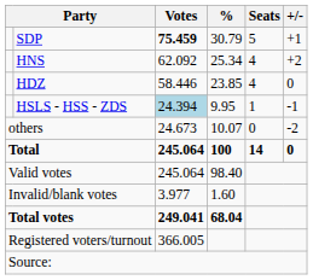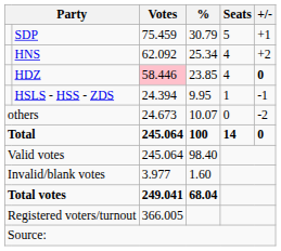SDP | Votes: bold -> normal
HDZ | Votes: no background -> pink background
HDZ | +/-: normal -> bold
HSLS - HSS - ZDS | Votes: lightblue background -> no background
